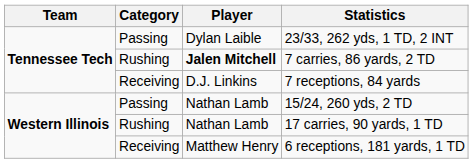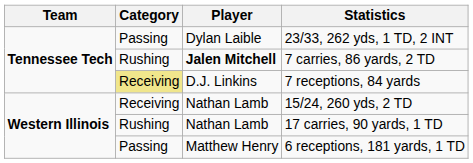7 receptions, 84 yards | Category: no background -> khaki background
15/24, 260 yds, 2 TD | Category: Passing -> Receiving
6 receptions, 181 yards, 1 TD | Category: Receiving -> Passing
